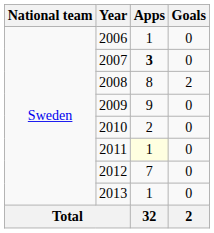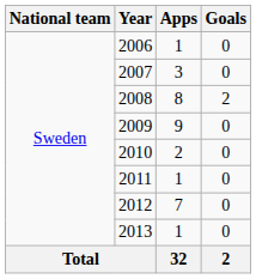2007 | Apps: bold -> normal
2011 | Apps: lightyellow background -> no background
